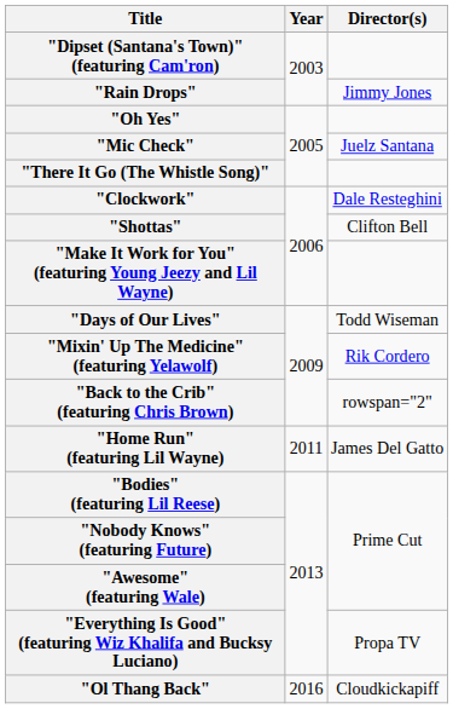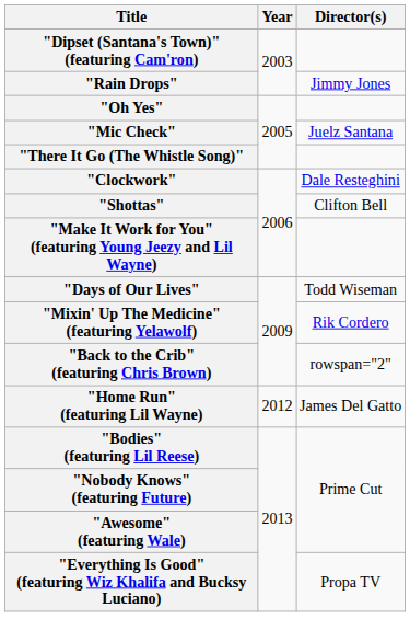"Home Run" (featuring Lil Wayne) | Year: 2011 -> 2012
- row: "Ol Thang Back" | 2016 | Cloudkickapiff
